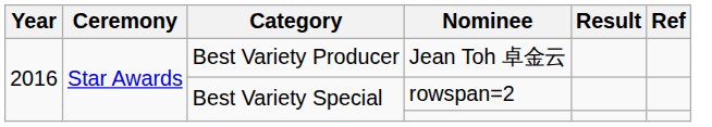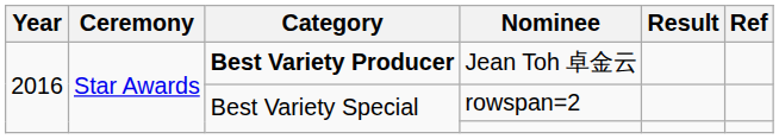Jean Toh 卓金云 | Category: normal -> bold
